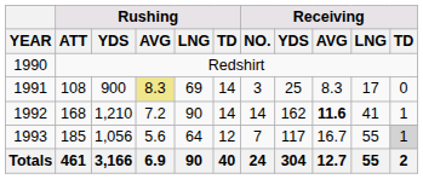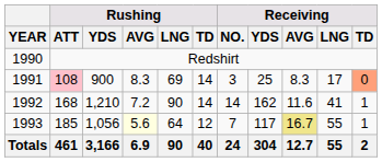1991 | Rushing / ATT: no background -> pink background
1991 | Rushing / AVG: khaki background -> no background
1991 | Receiving / TD: no background -> lightsalmon background
1992 | Receiving / AVG: bold -> normal
1993 | Rushing / AVG: no background -> lightyellow background
1993 | Receiving / AVG: no background -> khaki background
1993 | Receiving / TD: lightgrey background -> no background
